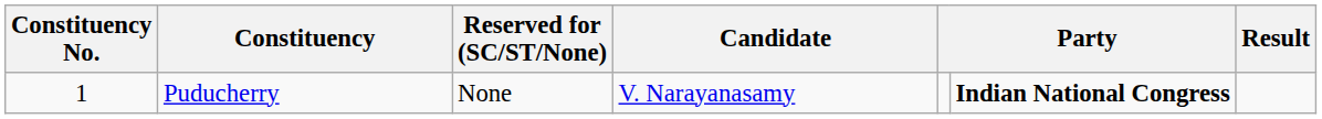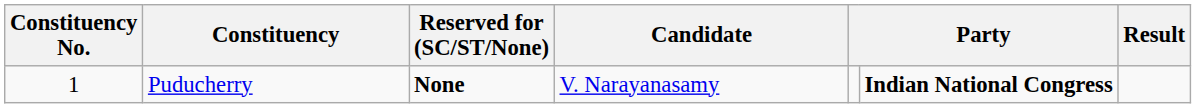Puducherry | Reserved for (SC/ST/None): normal -> bold
